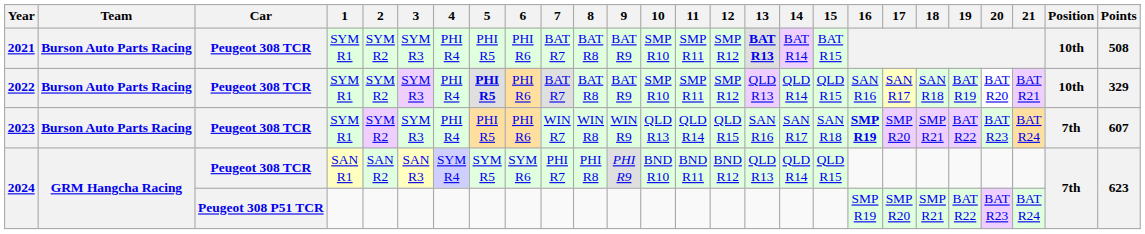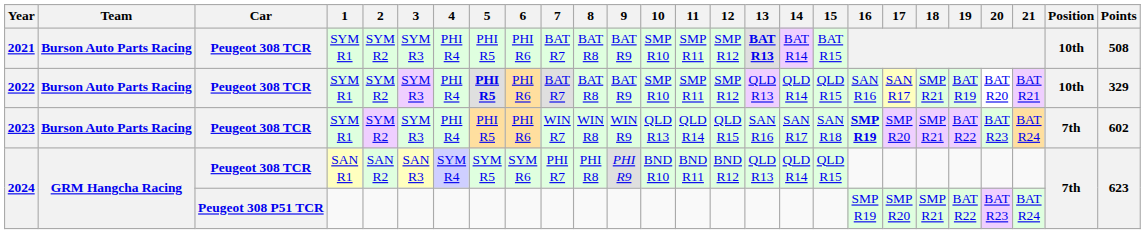2022 | 18: SAN R18 -> SMP R21
2023 | Points: 607 -> 602
